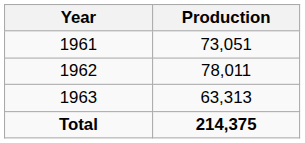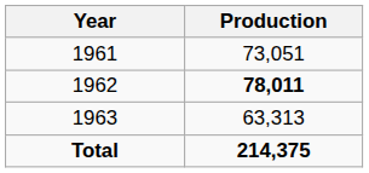1962 | Production: normal -> bold
